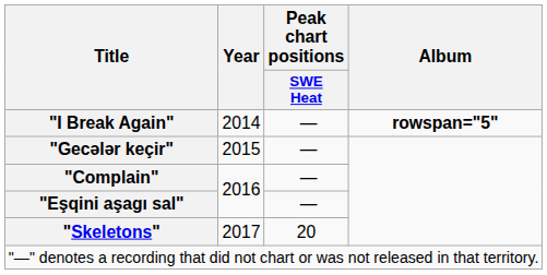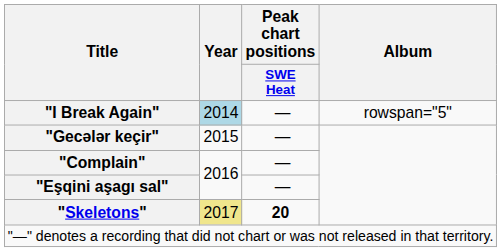"I Break Again" | Year: no background -> lightblue background
"I Break Again" | Album: bold -> normal
"Skeletons" | Year: no background -> khaki background
"Skeletons" | Peak chart positions / SWE Heat: normal -> bold
